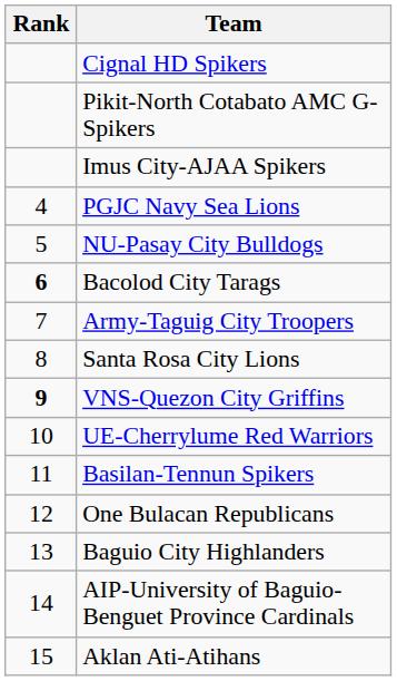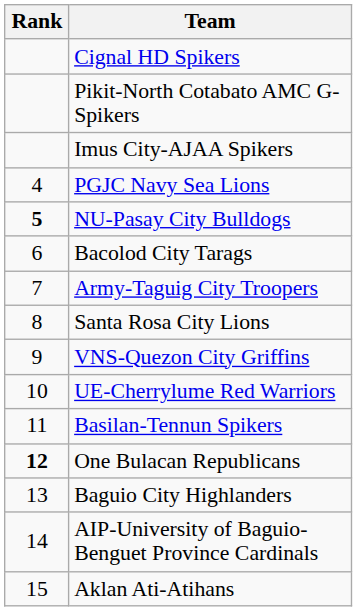NU-Pasay City Bulldogs | Rank: normal -> bold
Bacolod City Tarags | Rank: bold -> normal
VNS-Quezon City Griffins | Rank: bold -> normal
One Bulacan Republicans | Rank: normal -> bold
